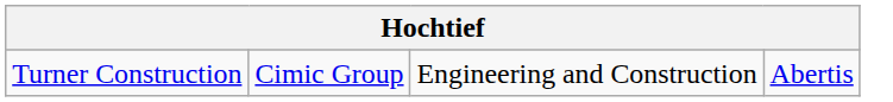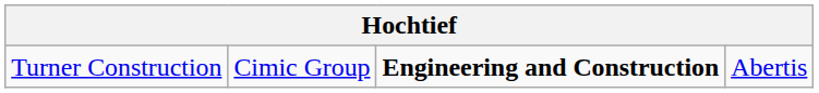Turner Construction | column 3: normal -> bold
